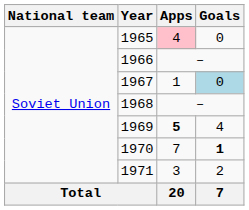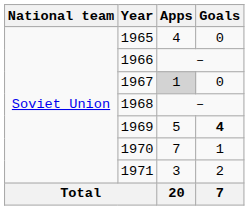1965 | Apps: pink background -> no background
1967 | Apps: no background -> lightgrey background
1967 | Goals: lightblue background -> no background
1969 | Apps: bold -> normal
1969 | Goals: normal -> bold
1970 | Goals: bold -> normal
